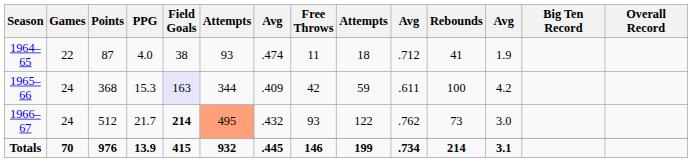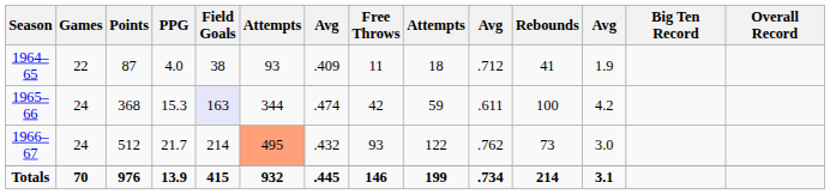1964–65 | column 7: .474 -> .409
1965–66 | column 7: .409 -> .474
1966–67 | Field Goals: bold -> normal
